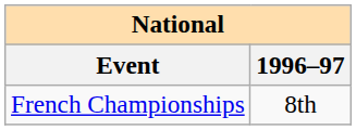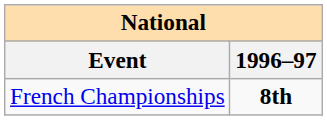French Championships | 1996–97: normal -> bold
